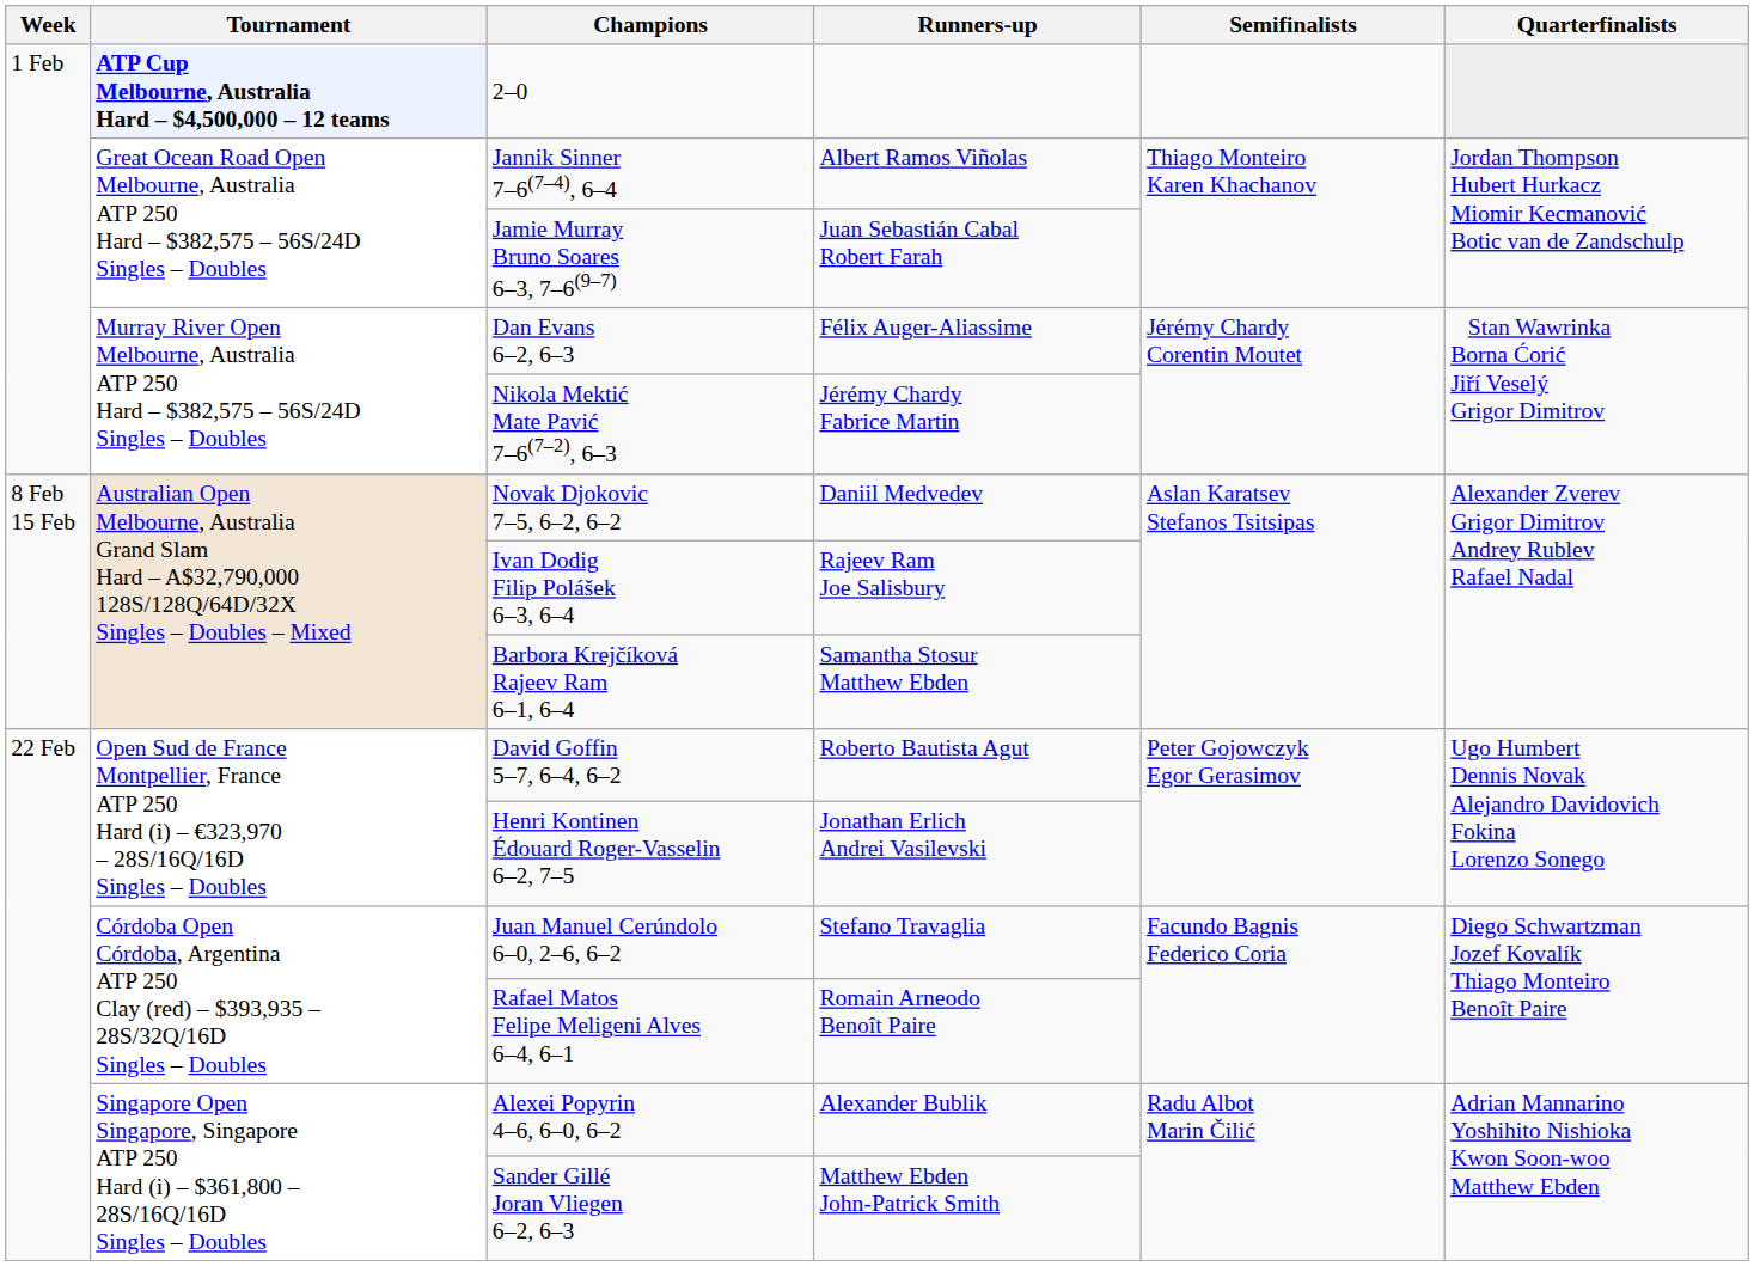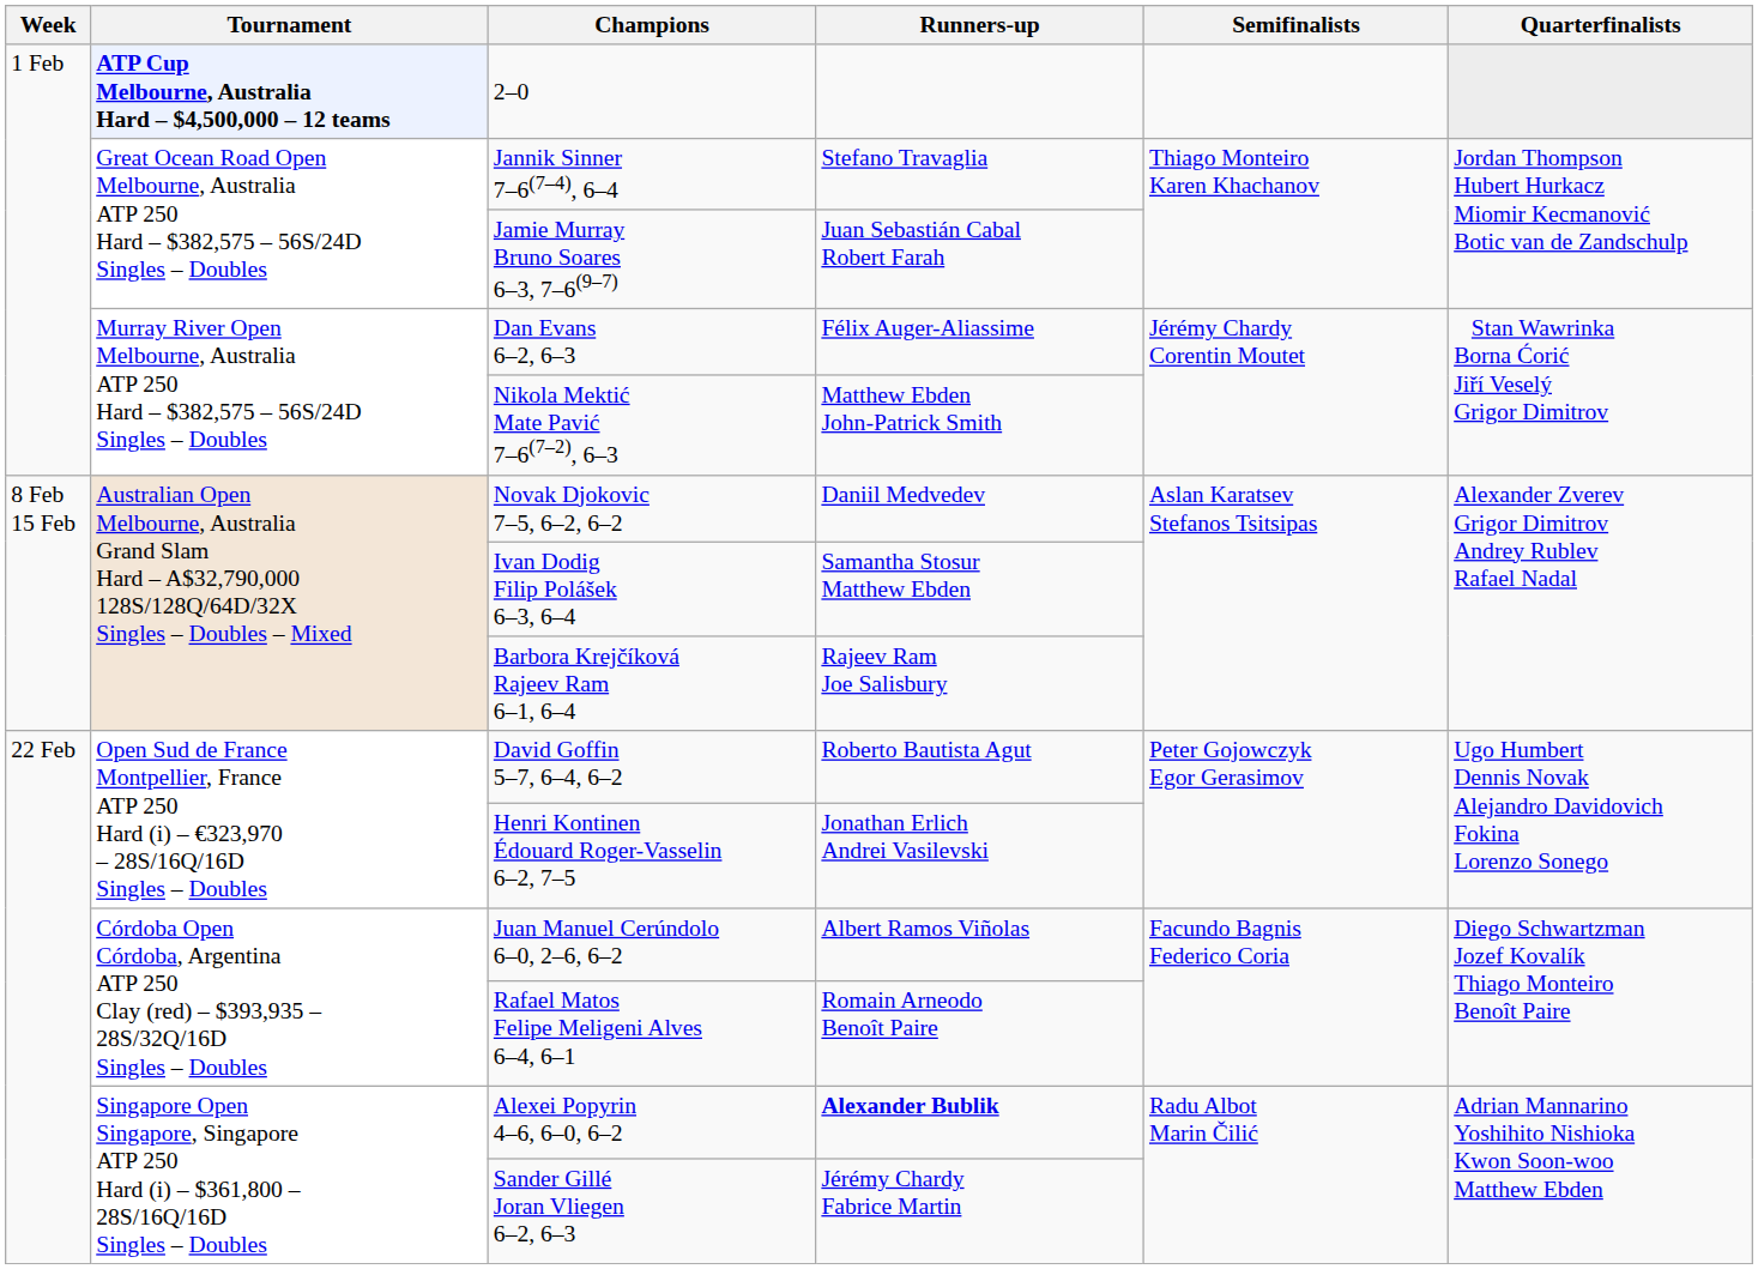Jannik Sinner 7–6(7–4), 6–4 | Runners-up: Albert Ramos Viñolas -> Stefano Travaglia
Nikola Mektić Mate Pavić 7–6(7–2), 6–3 | Runners-up: Jérémy Chardy Fabrice Martin -> Matthew Ebden John-Patrick Smith
Ivan Dodig Filip Polášek 6–3, 6–4 | Runners-up: Rajeev Ram Joe Salisbury -> Samantha Stosur Matthew Ebden
Barbora Krejčíková Rajeev Ram 6–1, 6–4 | Runners-up: Samantha Stosur Matthew Ebden -> Rajeev Ram Joe Salisbury
Juan Manuel Cerúndolo 6–0, 2–6, 6–2 | Runners-up: Stefano Travaglia -> Albert Ramos Viñolas
Alexei Popyrin 4–6, 6–0, 6–2 | Runners-up: normal -> bold
Sander Gillé Joran Vliegen 6–2, 6–3 | Runners-up: Matthew Ebden John-Patrick Smith -> Jérémy Chardy Fabrice Martin
